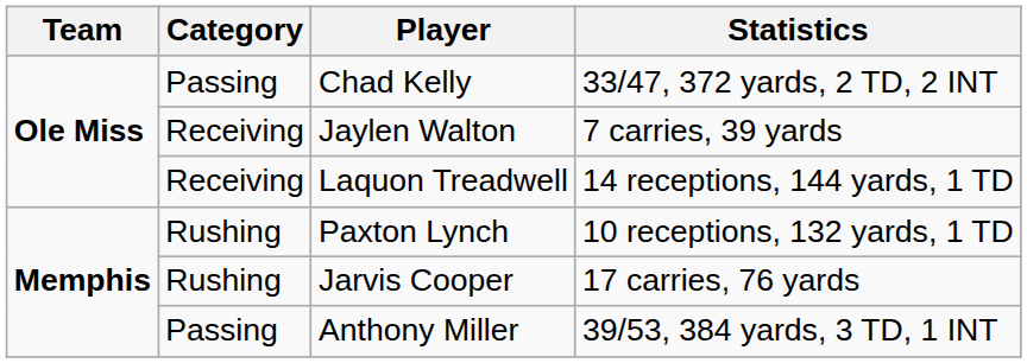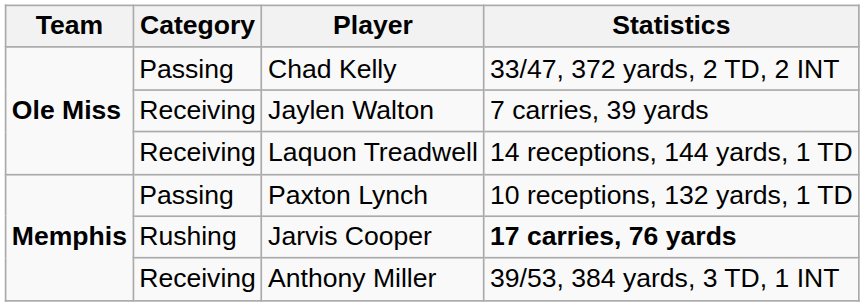Paxton Lynch | Category: Rushing -> Passing
Jarvis Cooper | Statistics: normal -> bold
Anthony Miller | Category: Passing -> Receiving
